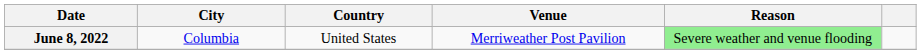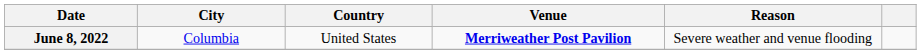June 8, 2022 | Venue: normal -> bold
June 8, 2022 | Reason: lightgreen background -> no background
